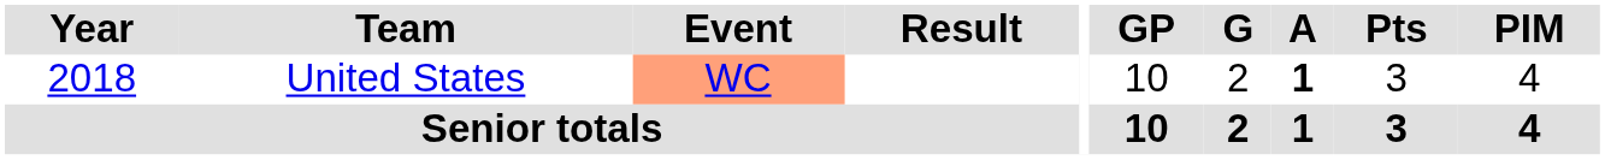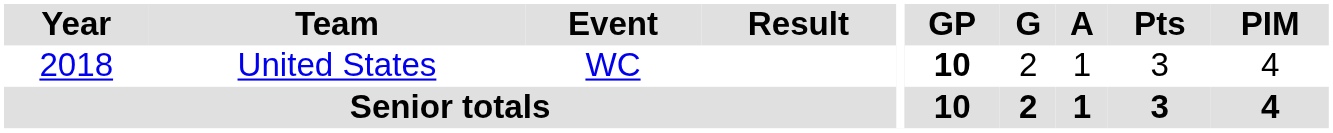United States | Event: lightsalmon background -> no background
United States | GP: normal -> bold
United States | A: bold -> normal
